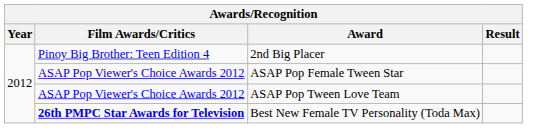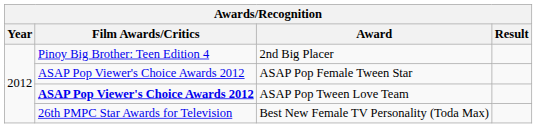ASAP Pop Tween Love Team | Film Awards/Critics: normal -> bold
Best New Female TV Personality (Toda Max) | Film Awards/Critics: bold -> normal
